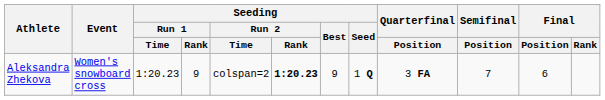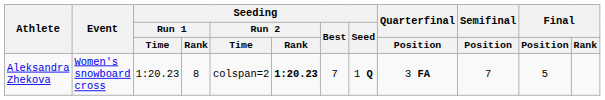Aleksandra Zhekova | Seeding / Run 1 / Rank: 9 -> 8
Aleksandra Zhekova | Seeding / Best: 9 -> 7
Aleksandra Zhekova | Final / Position: 6 -> 5
